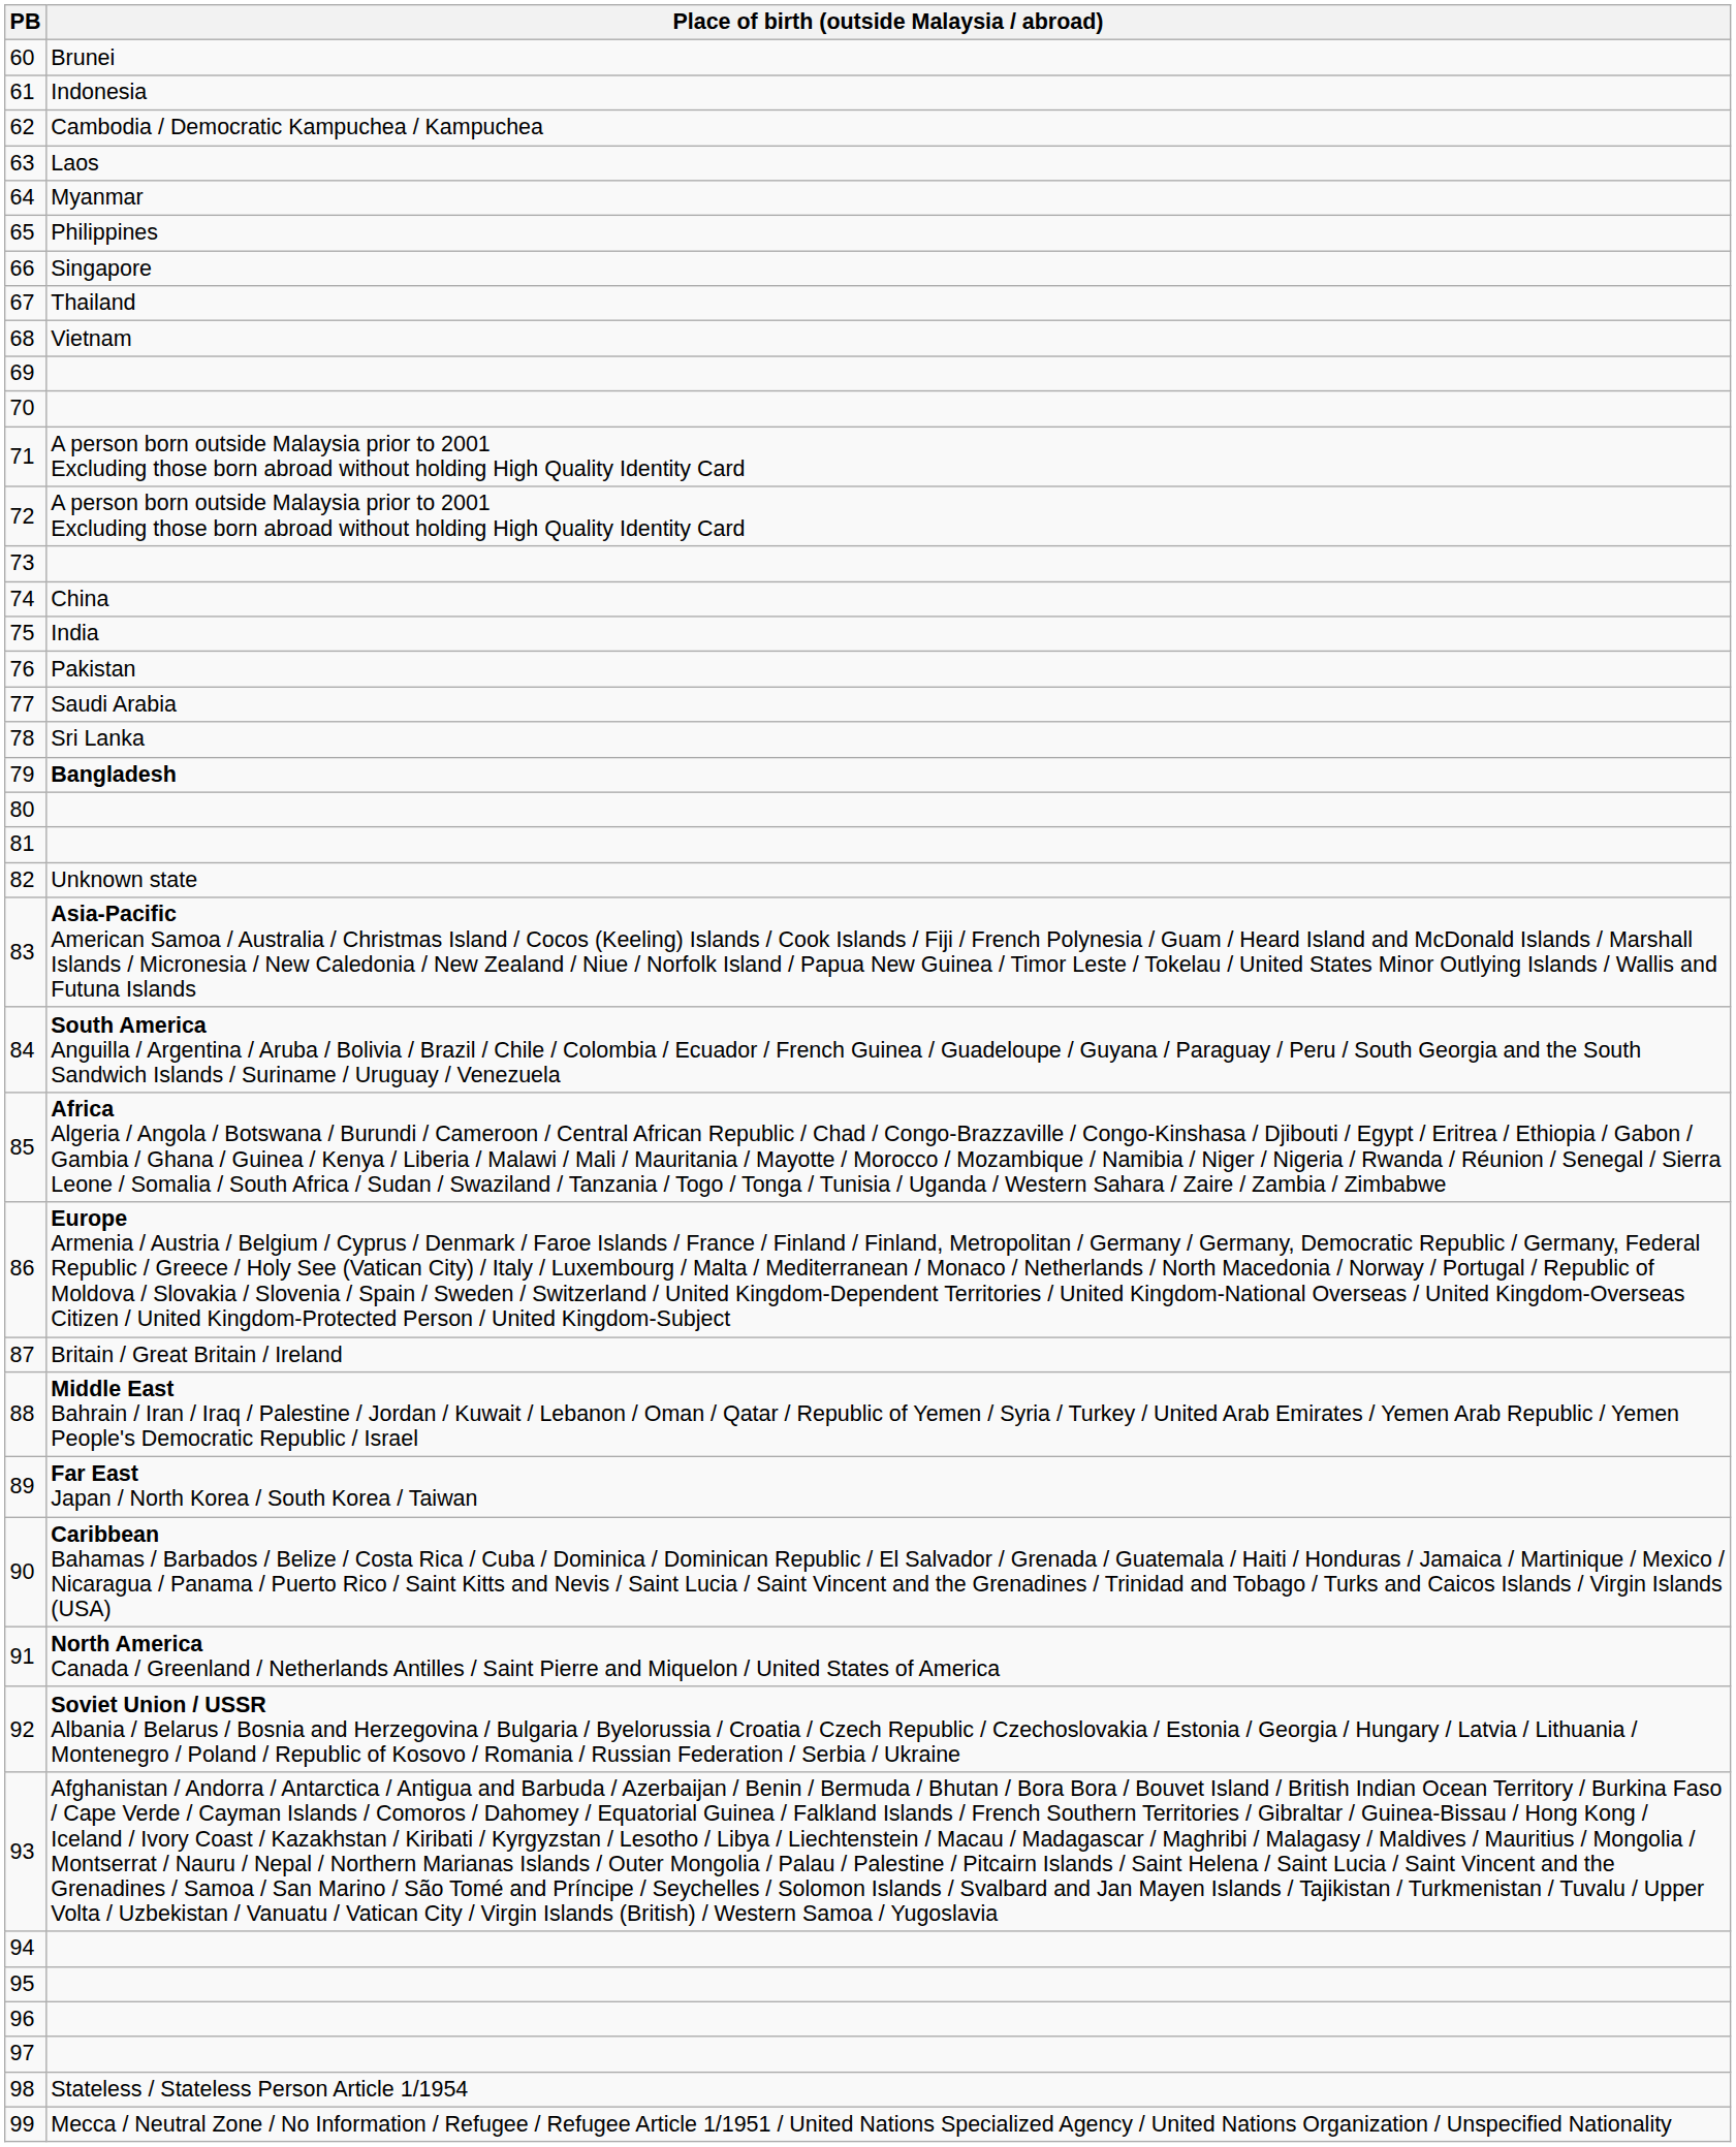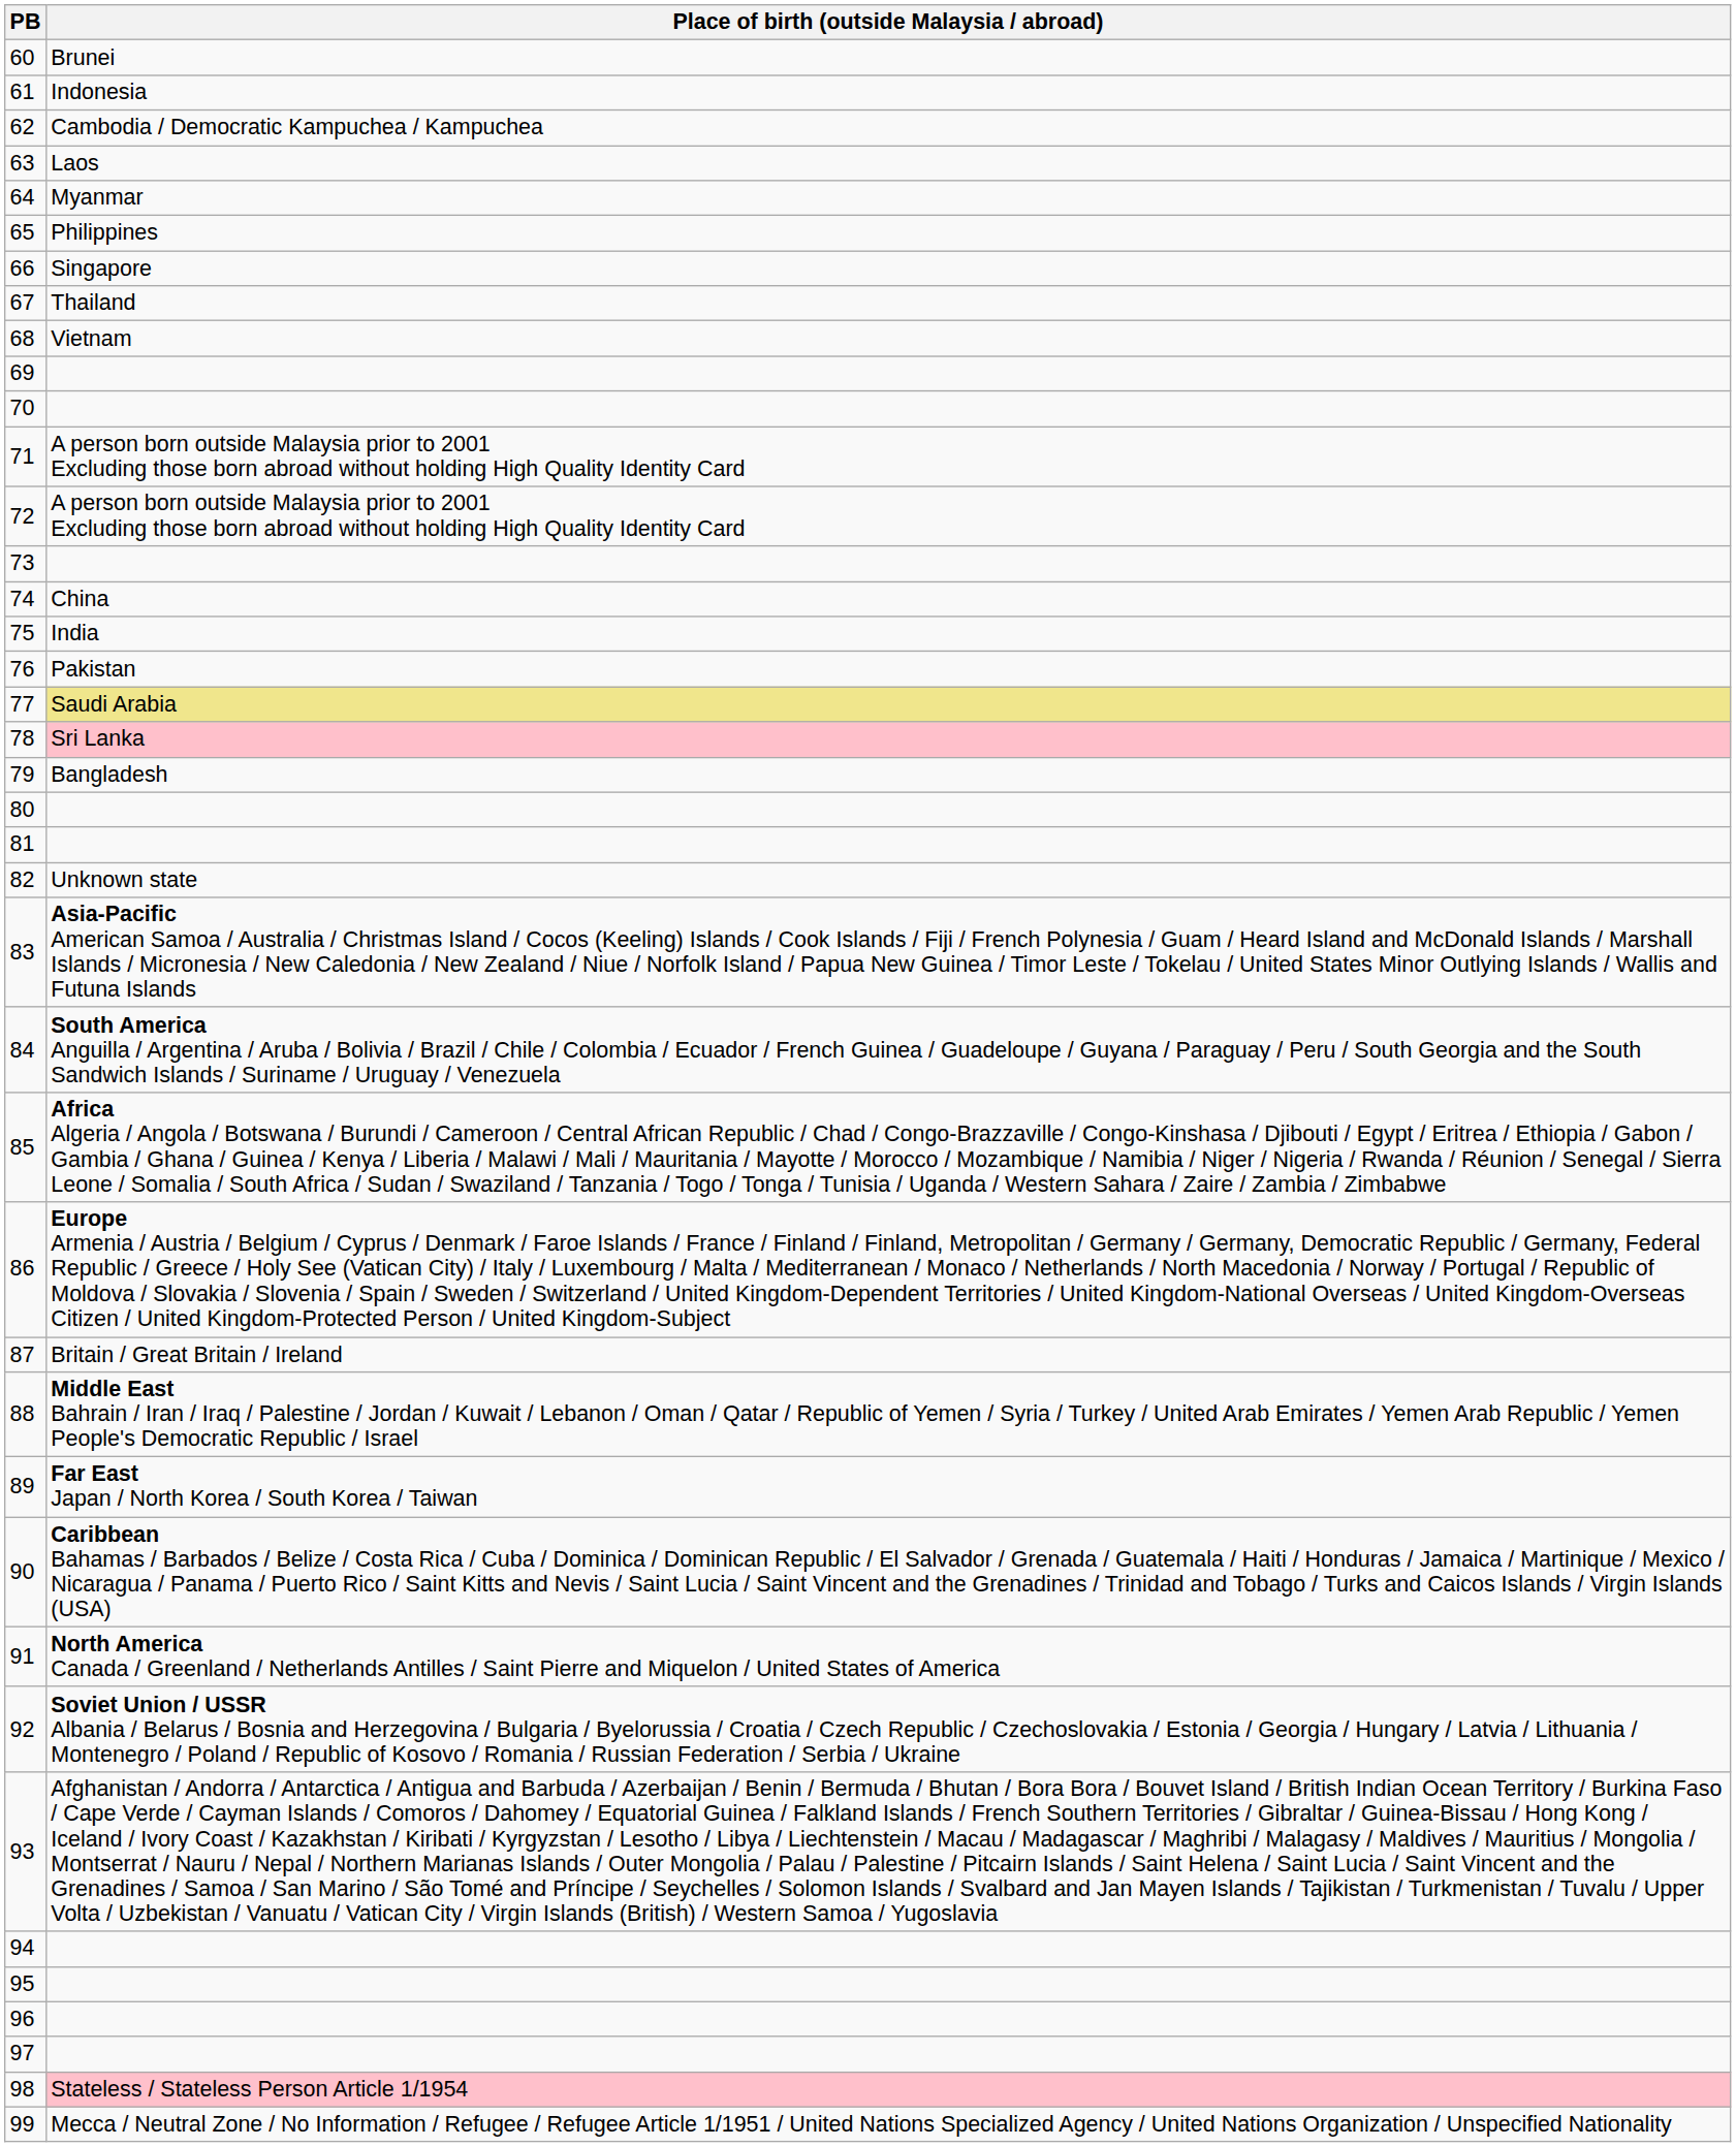77 | Place of birth (outside Malaysia / abroad): no background -> khaki background
78 | Place of birth (outside Malaysia / abroad): no background -> pink background
79 | Place of birth (outside Malaysia / abroad): bold -> normal
98 | Place of birth (outside Malaysia / abroad): no background -> pink background
